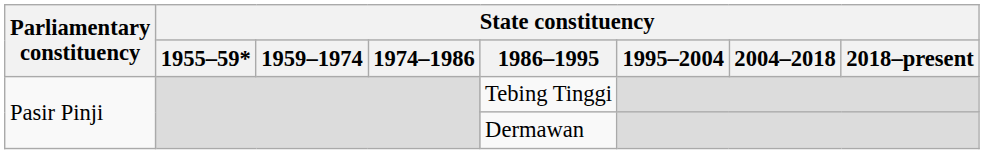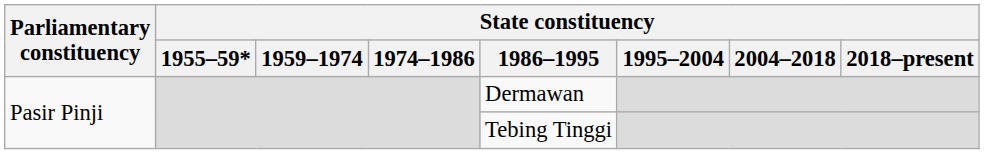row 3 | State constituency / 1986–1995: Tebing Tinggi -> Dermawan
row 4 | State constituency / 1986–1995: Dermawan -> Tebing Tinggi
